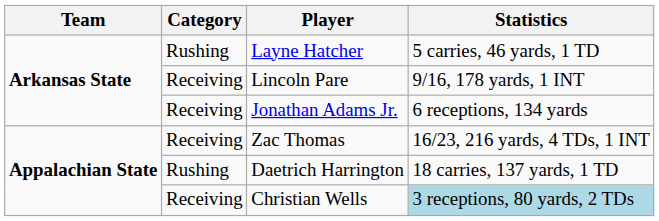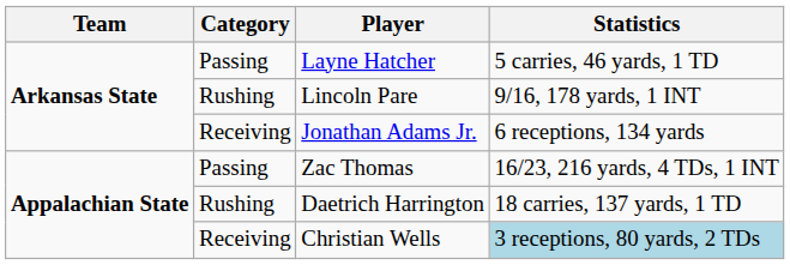Layne Hatcher | Category: Rushing -> Passing
Lincoln Pare | Category: Receiving -> Rushing
Zac Thomas | Category: Receiving -> Passing
